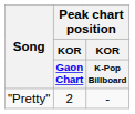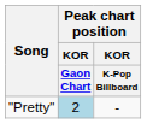"Pretty" | Peak chart position / KOR / Gaon Chart: no background -> lightblue background
